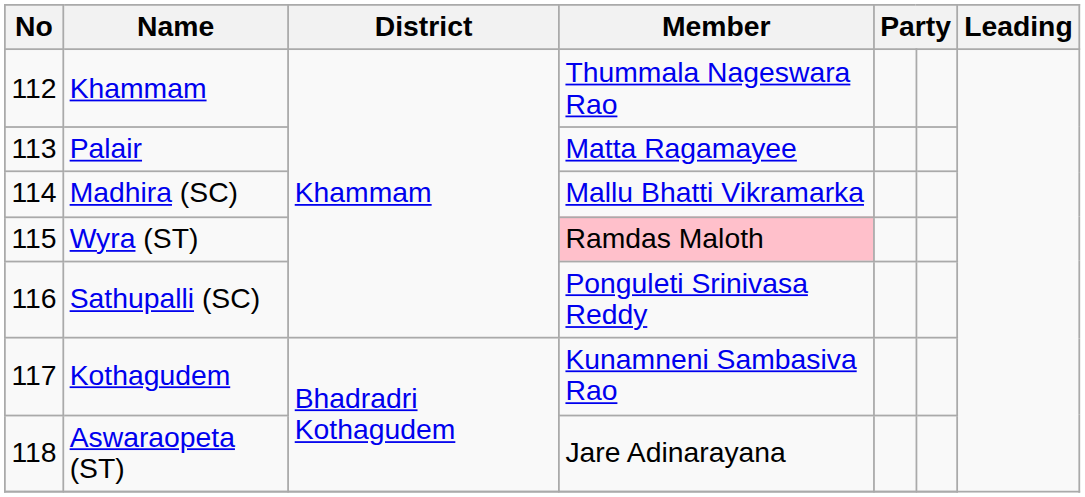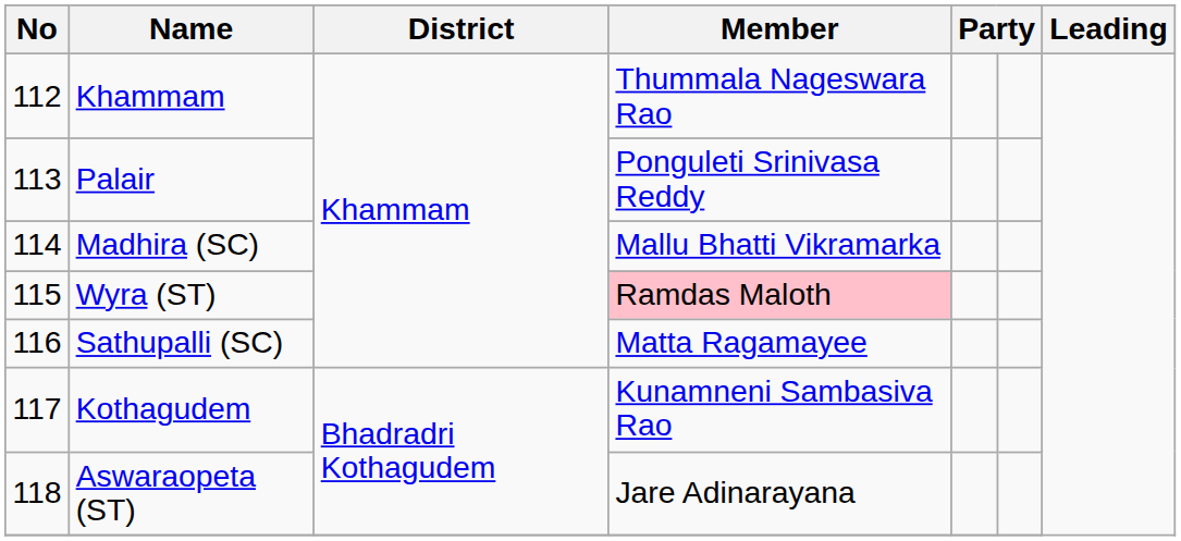Palair | Member: Matta Ragamayee -> Ponguleti Srinivasa Reddy
Sathupalli (SC) | Member: Ponguleti Srinivasa Reddy -> Matta Ragamayee
